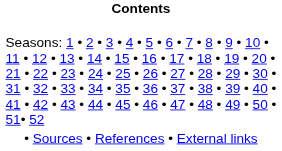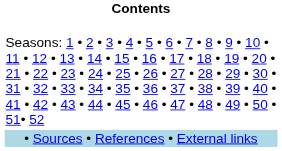row 3 | column 1: no background -> lightblue background
